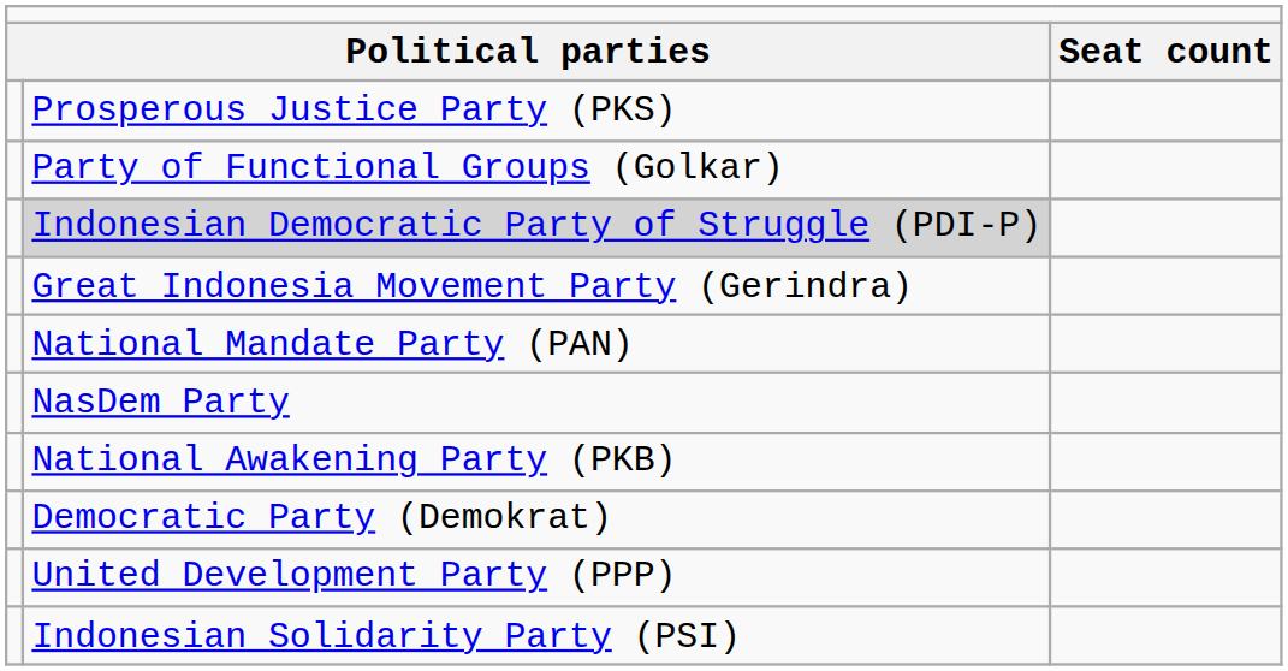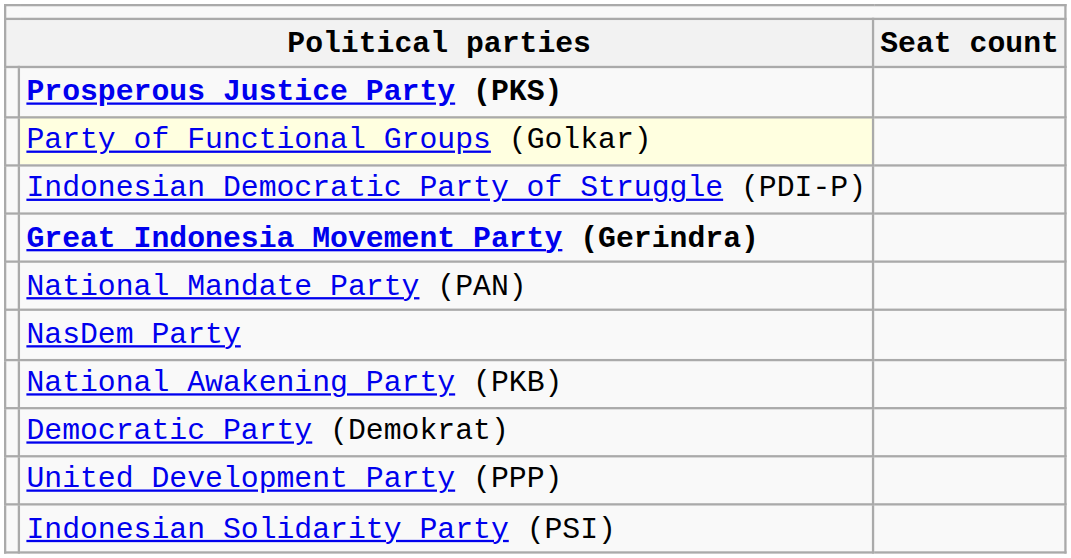Prosperous Justice Party (PKS) | column 2: normal -> bold
Party of Functional Groups (Golkar) | column 2: no background -> lightyellow background
Indonesian Democratic Party of Struggle (PDI-P) | column 2: lightgrey background -> no background
Great Indonesia Movement Party (Gerindra) | column 2: normal -> bold
